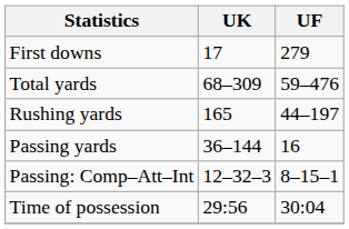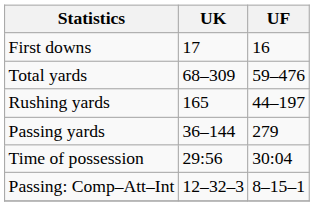First downs | UF: 279 -> 16
Passing yards | UF: 16 -> 279
rows swapped: Passing: Comp–Att–Int <-> Time of possession
